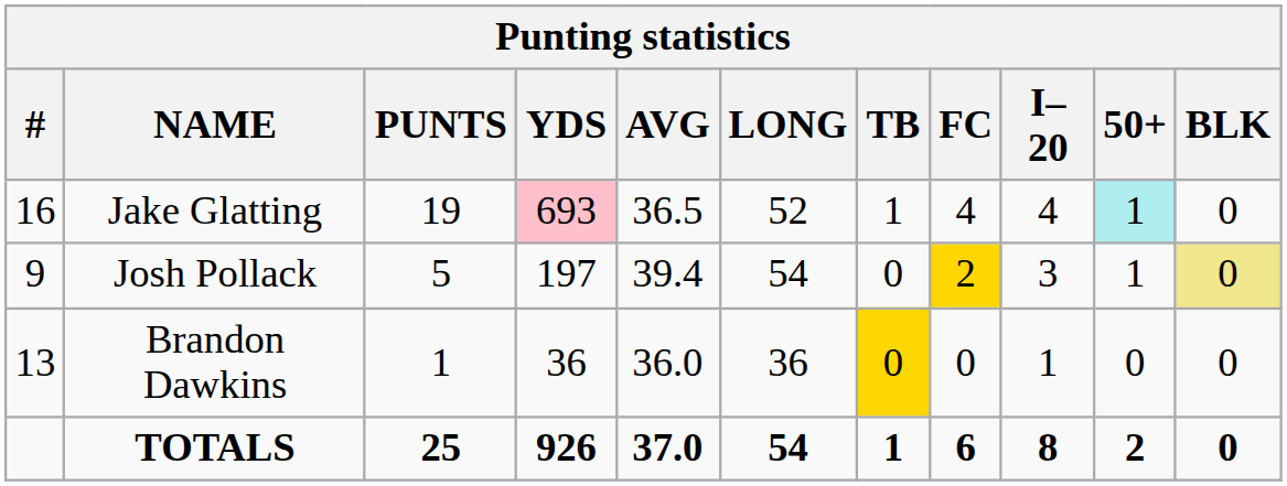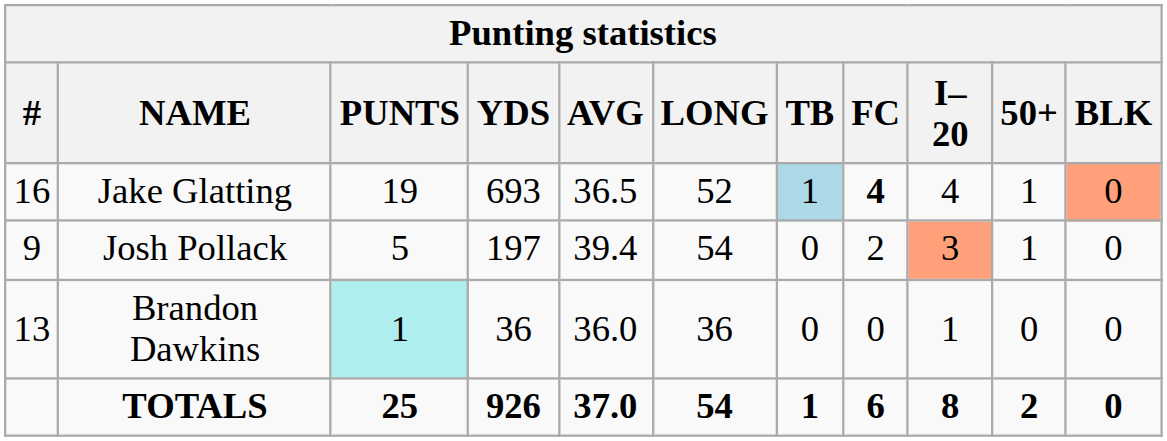Jake Glatting | YDS: pink background -> no background
Jake Glatting | TB: no background -> lightblue background
Jake Glatting | FC: normal -> bold
Jake Glatting | 50+: paleturquoise background -> no background
Jake Glatting | BLK: no background -> lightsalmon background
Josh Pollack | FC: gold background -> no background
Josh Pollack | I–20: no background -> lightsalmon background
Josh Pollack | BLK: khaki background -> no background
Brandon Dawkins | PUNTS: no background -> paleturquoise background
Brandon Dawkins | TB: gold background -> no background
